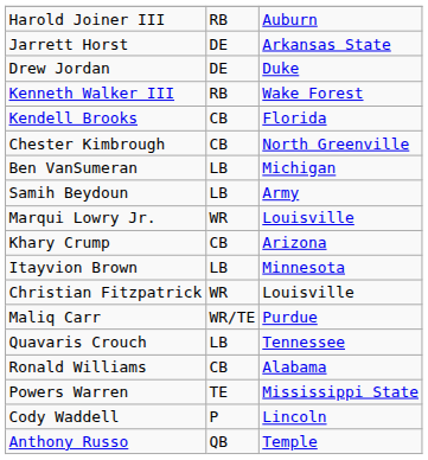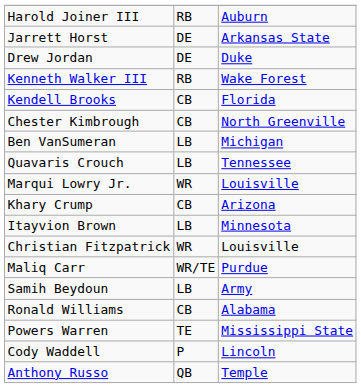rows swapped: Samih Beydoun <-> Quavaris Crouch
